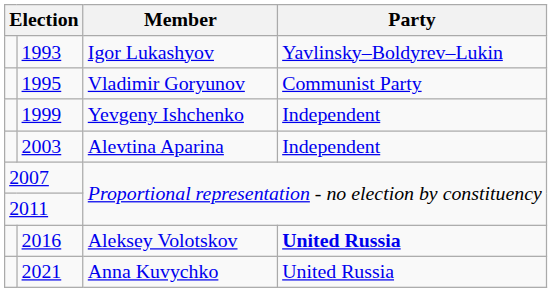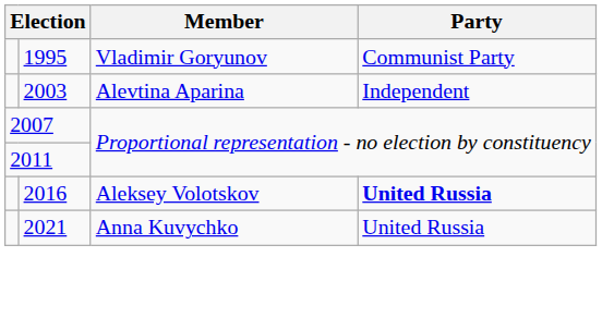- row: 1993 | Igor Lukashyov | Yavlinsky–Boldyrev–Lukin
- row: 1999 | Yevgeny Ishchenko | Independent
